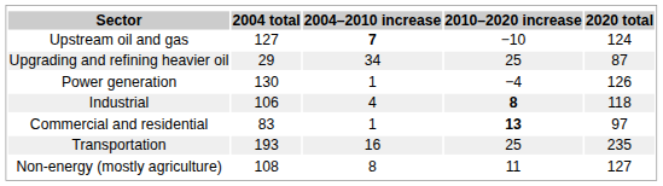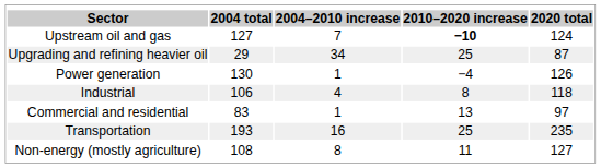Upstream oil and gas | column 3: bold -> normal
Upstream oil and gas | column 4: normal -> bold
Industrial | column 4: bold -> normal
Commercial and residential | column 4: bold -> normal
